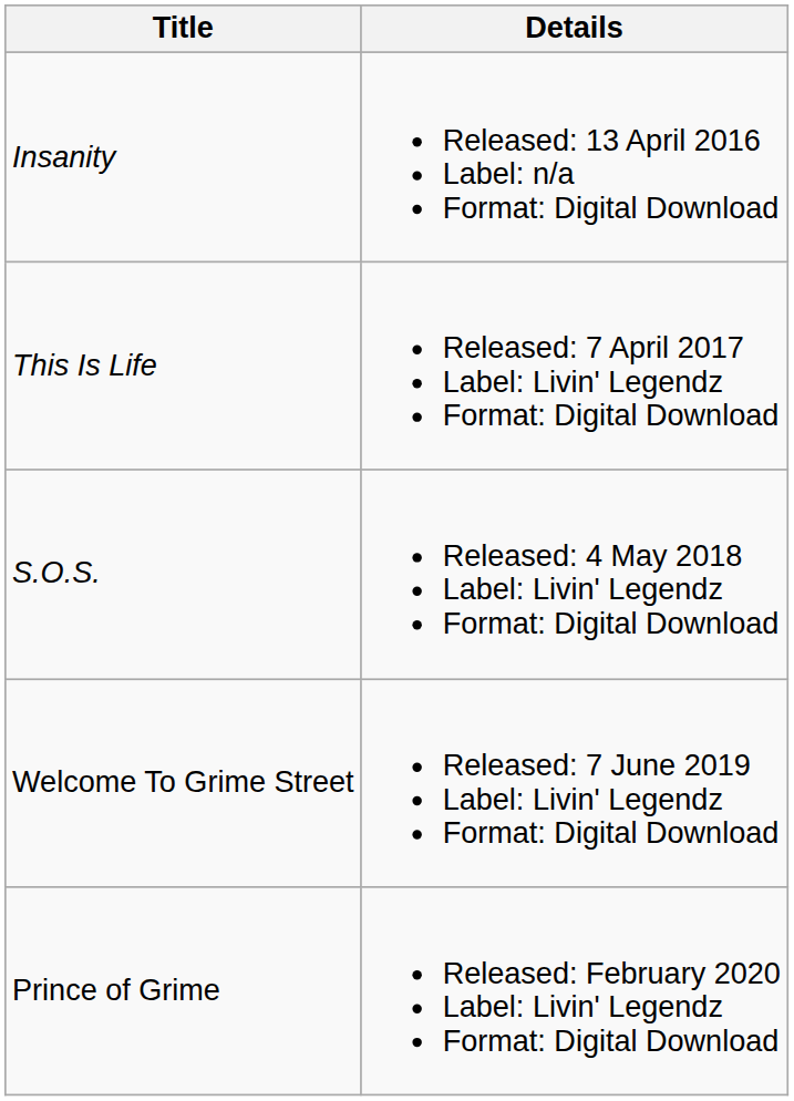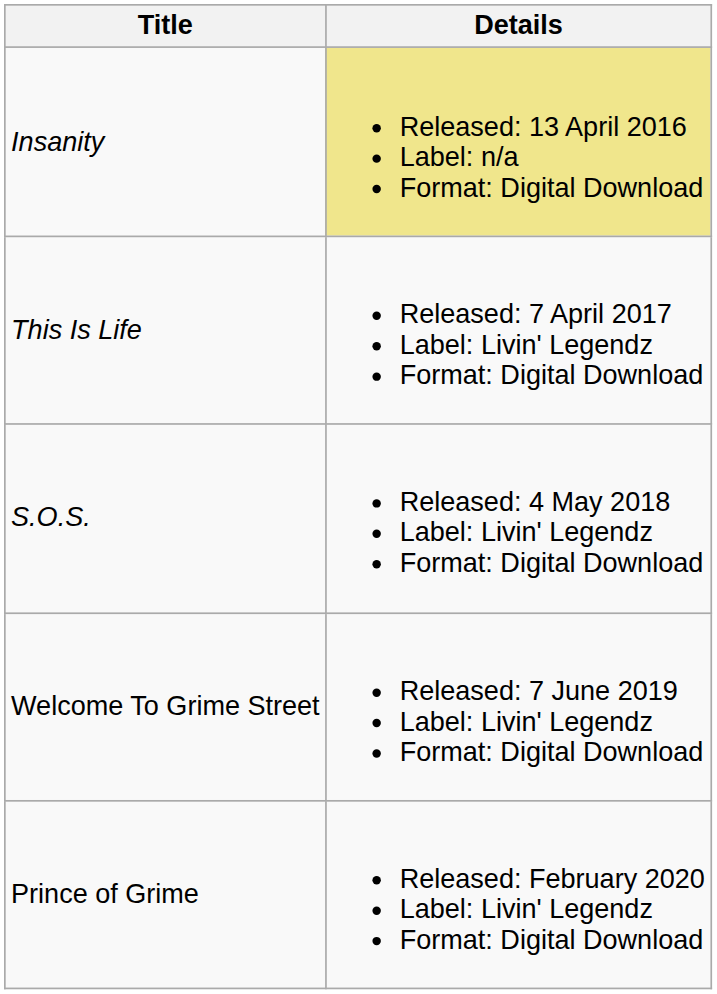Insanity | Details: no background -> khaki background
